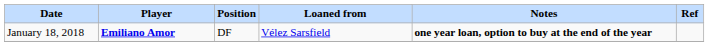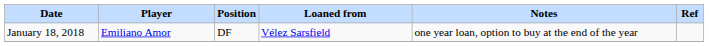January 18, 2018 | Player: bold -> normal
January 18, 2018 | Notes: bold -> normal
